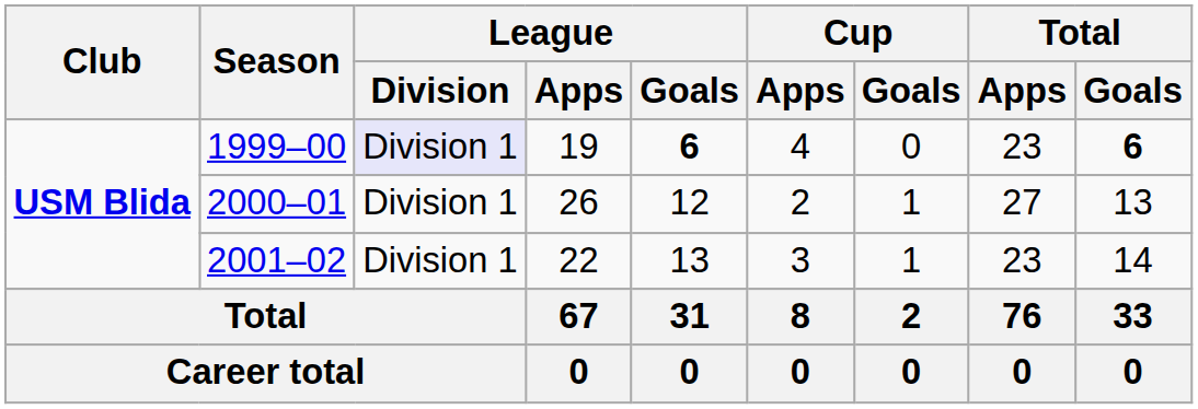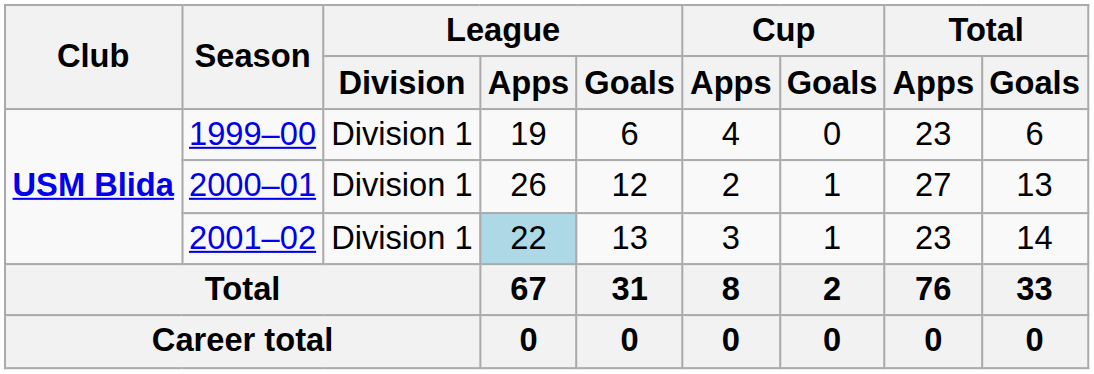1999–00 | League / Division: lavender background -> no background
1999–00 | League / Goals: bold -> normal
1999–00 | Total / Goals: bold -> normal
2001–02 | League / Apps: no background -> lightblue background
